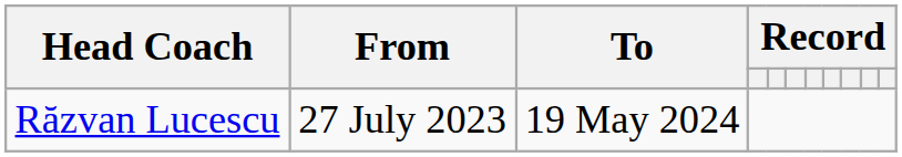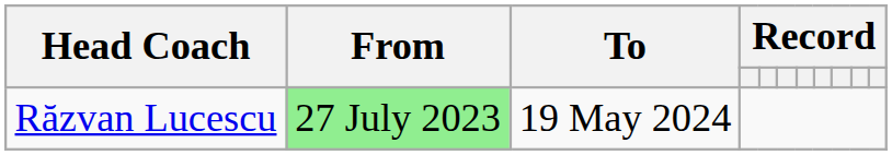Răzvan Lucescu | From: no background -> lightgreen background
